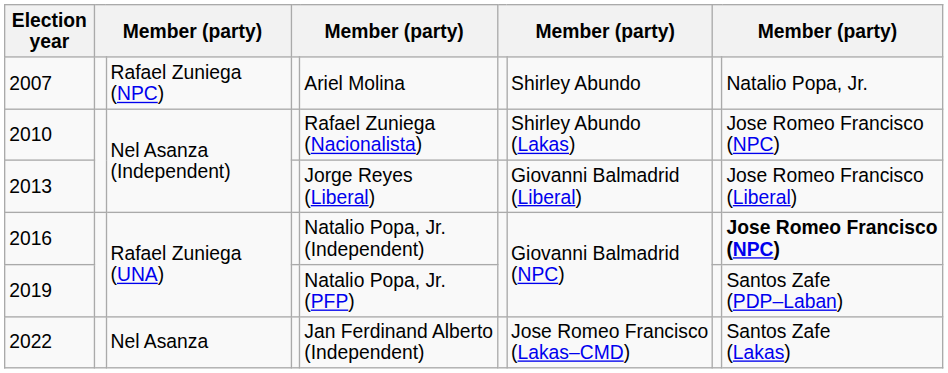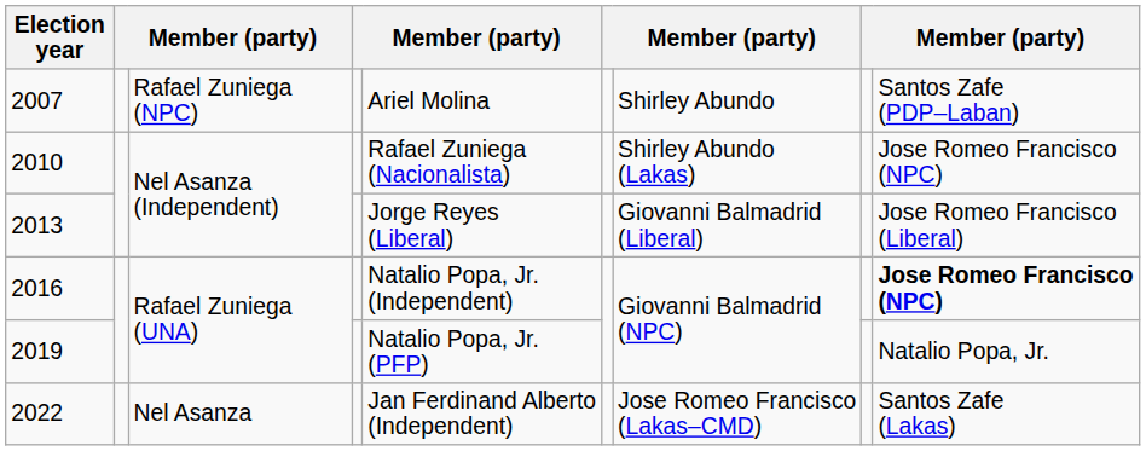2007 | column 9: Natalio Popa, Jr. -> Santos Zafe (PDP–Laban)
2019 | column 9: Santos Zafe (PDP–Laban) -> Natalio Popa, Jr.
